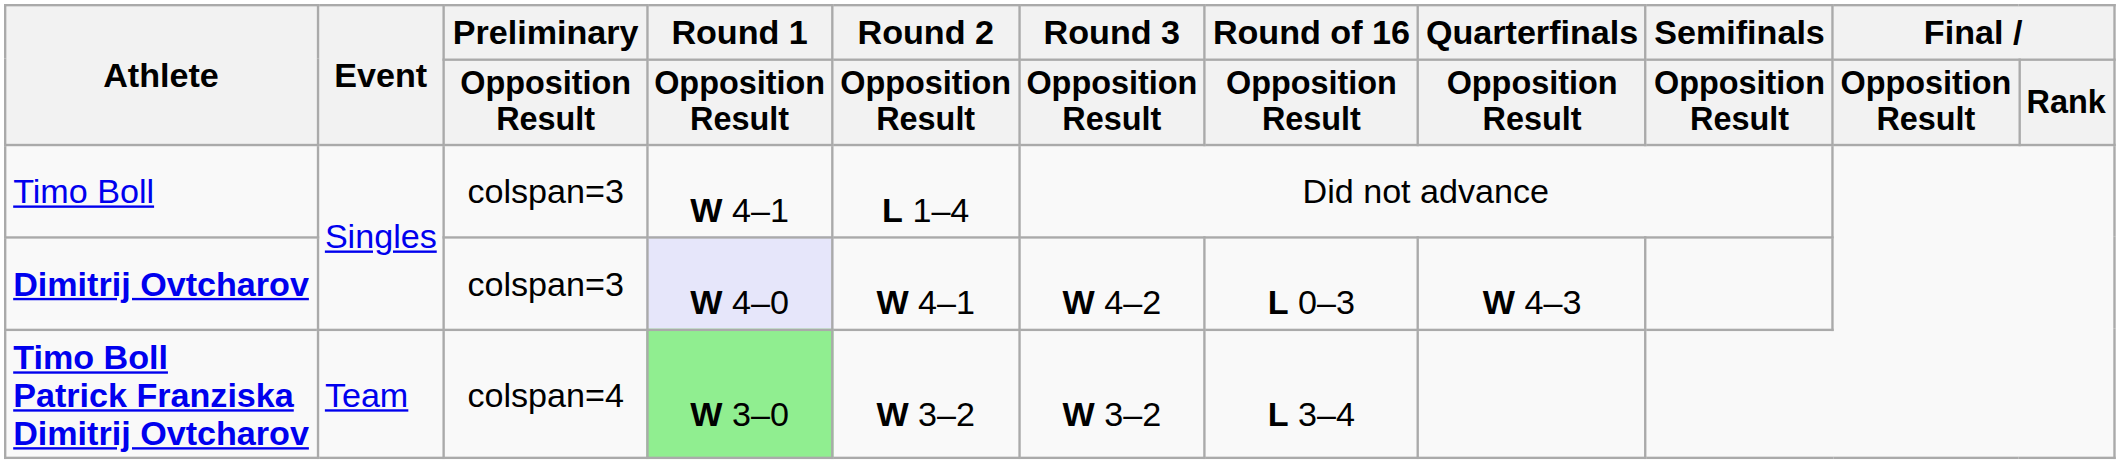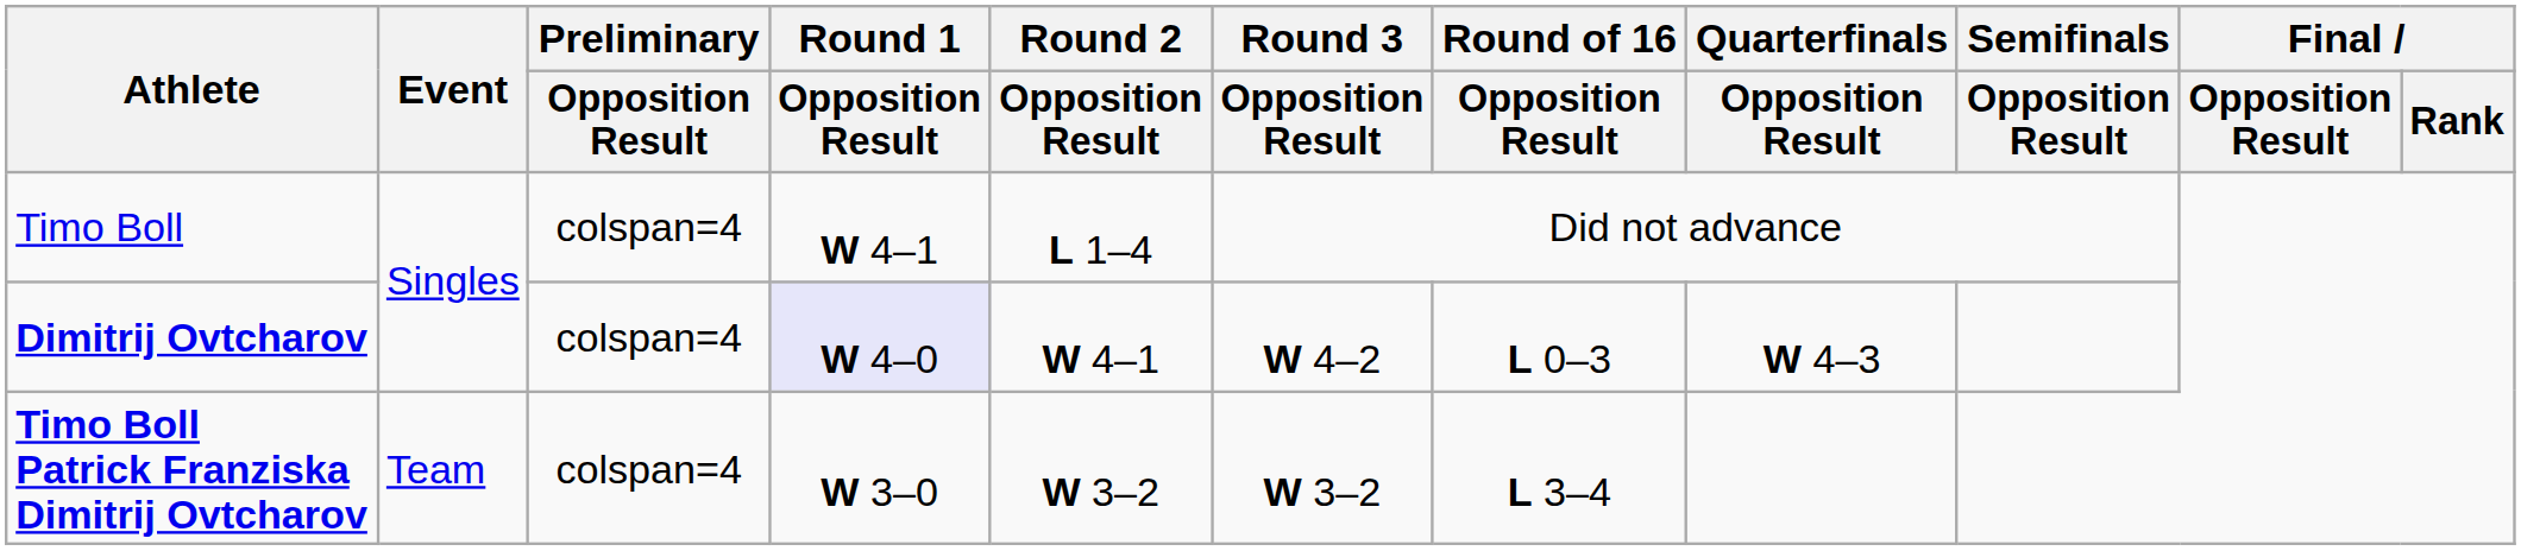Timo Boll | Preliminary / Opposition Result: colspan=3 -> colspan=4
Dimitrij Ovtcharov | Preliminary / Opposition Result: colspan=3 -> colspan=4
Timo Boll Patrick Franziska Dimitrij Ovtcharov | Round 1 / Opposition Result: lightgreen background -> no background
